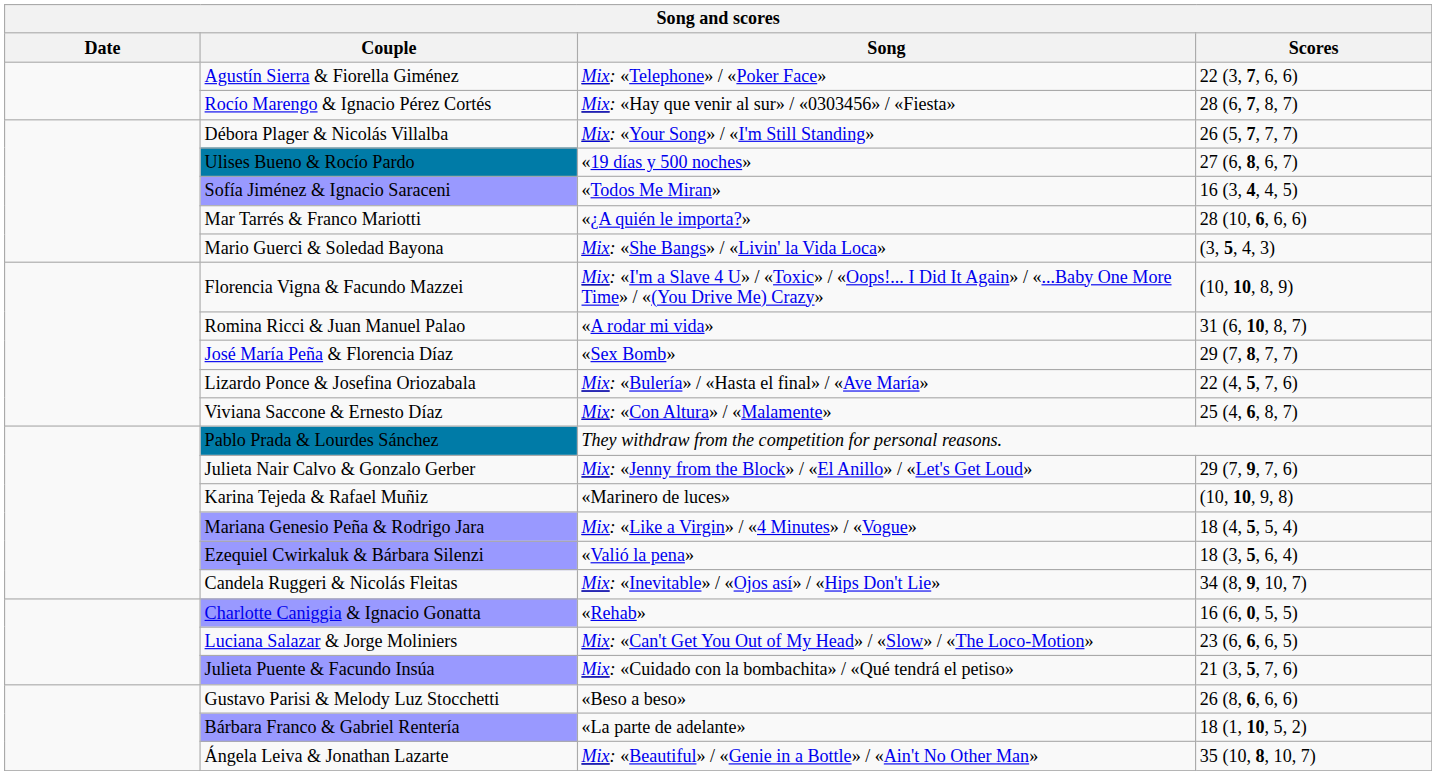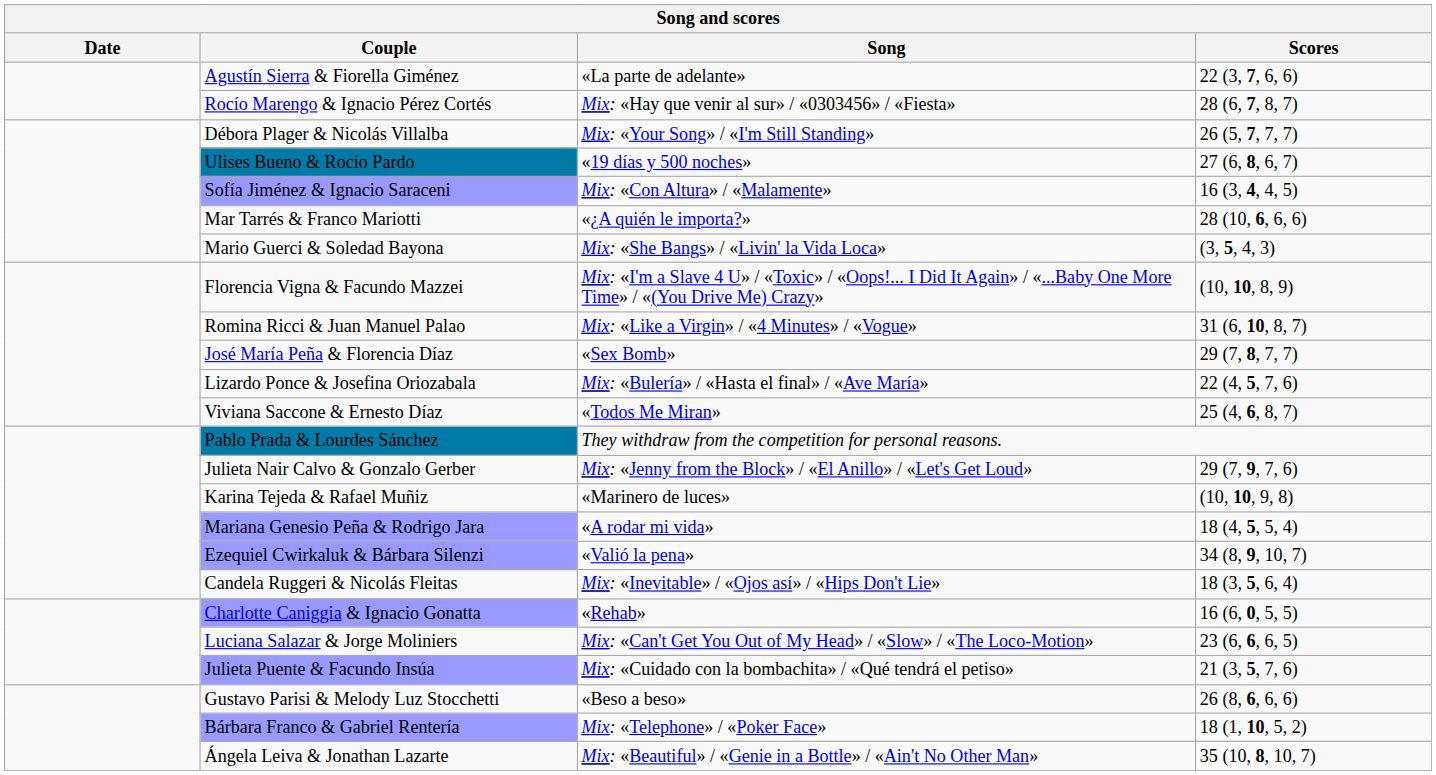Agustín Sierra & Fiorella Giménez | Song: Mix: «Telephone» / «Poker Face» -> «La parte de adelante»
Sofía Jiménez & Ignacio Saraceni | Song: «Todos Me Miran» -> Mix: «Con Altura» / «Malamente»
Romina Ricci & Juan Manuel Palao | Song: «A rodar mi vida» -> Mix: «Like a Virgin» / «4 Minutes» / «Vogue»
Viviana Saccone & Ernesto Díaz | Song: Mix: «Con Altura» / «Malamente» -> «Todos Me Miran»
Mariana Genesio Peña & Rodrigo Jara | Song: Mix: «Like a Virgin» / «4 Minutes» / «Vogue» -> «A rodar mi vida»
Ezequiel Cwirkaluk & Bárbara Silenzi | Scores: 18 (3, 5, 6, 4) -> 34 (8, 9, 10, 7)
Candela Ruggeri & Nicolás Fleitas | Scores: 34 (8, 9, 10, 7) -> 18 (3, 5, 6, 4)
Bárbara Franco & Gabriel Rentería | Song: «La parte de adelante» -> Mix: «Telephone» / «Poker Face»
